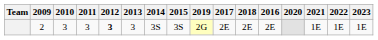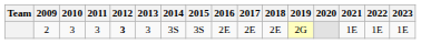columns swapped: 2016 <-> 2019
